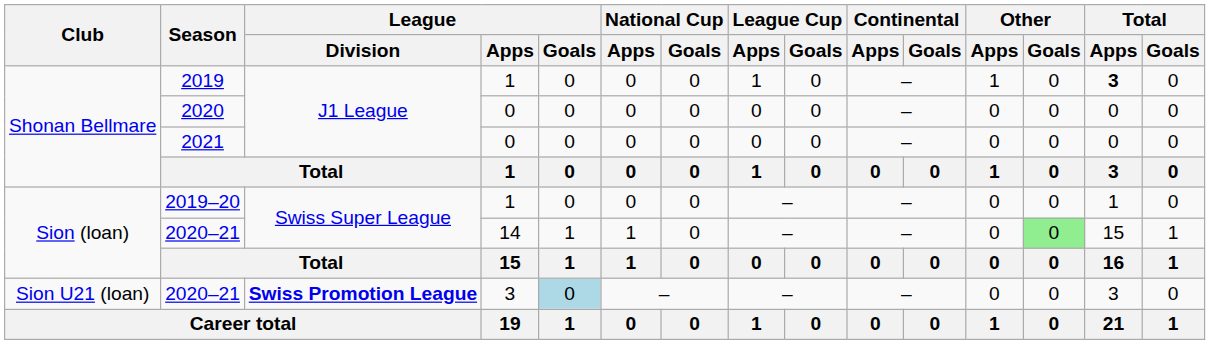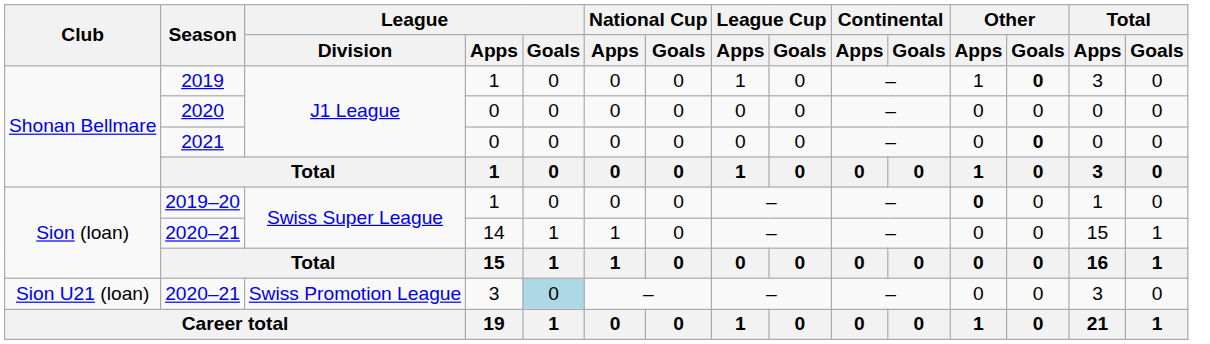2019 | Other / Goals: normal -> bold
2019 | Total / Apps: bold -> normal
2021 | Other / Goals: normal -> bold
2019–20 | Other / Apps: normal -> bold
2020–21 / 14 | Other / Goals: lightgreen background -> no background
2020–21 / 3 | League / Division: bold -> normal
